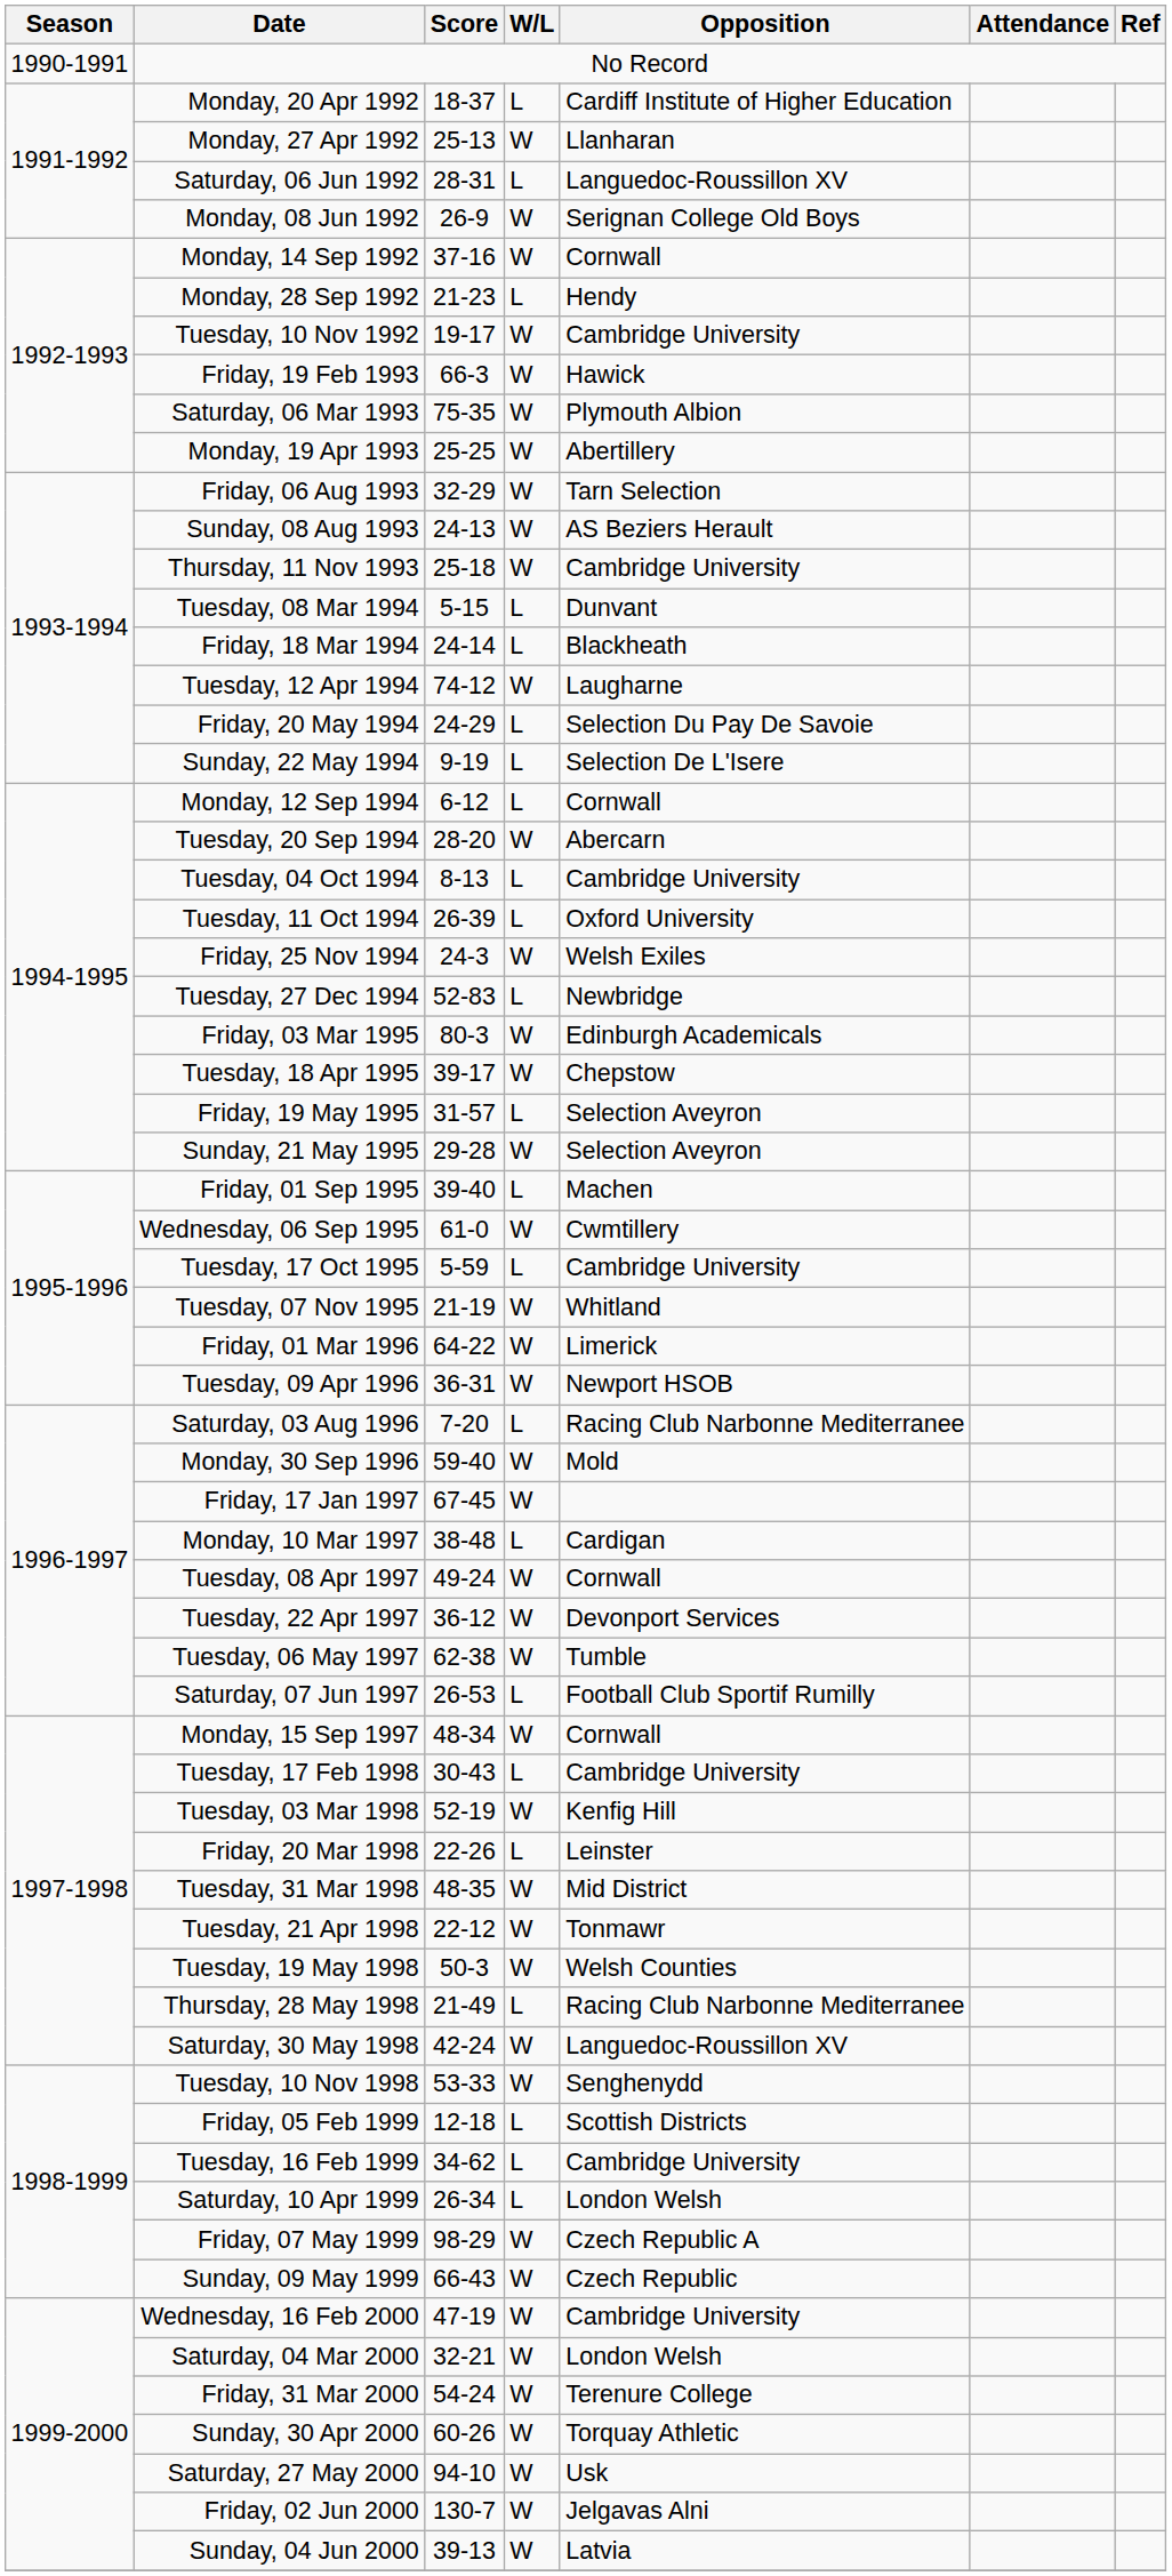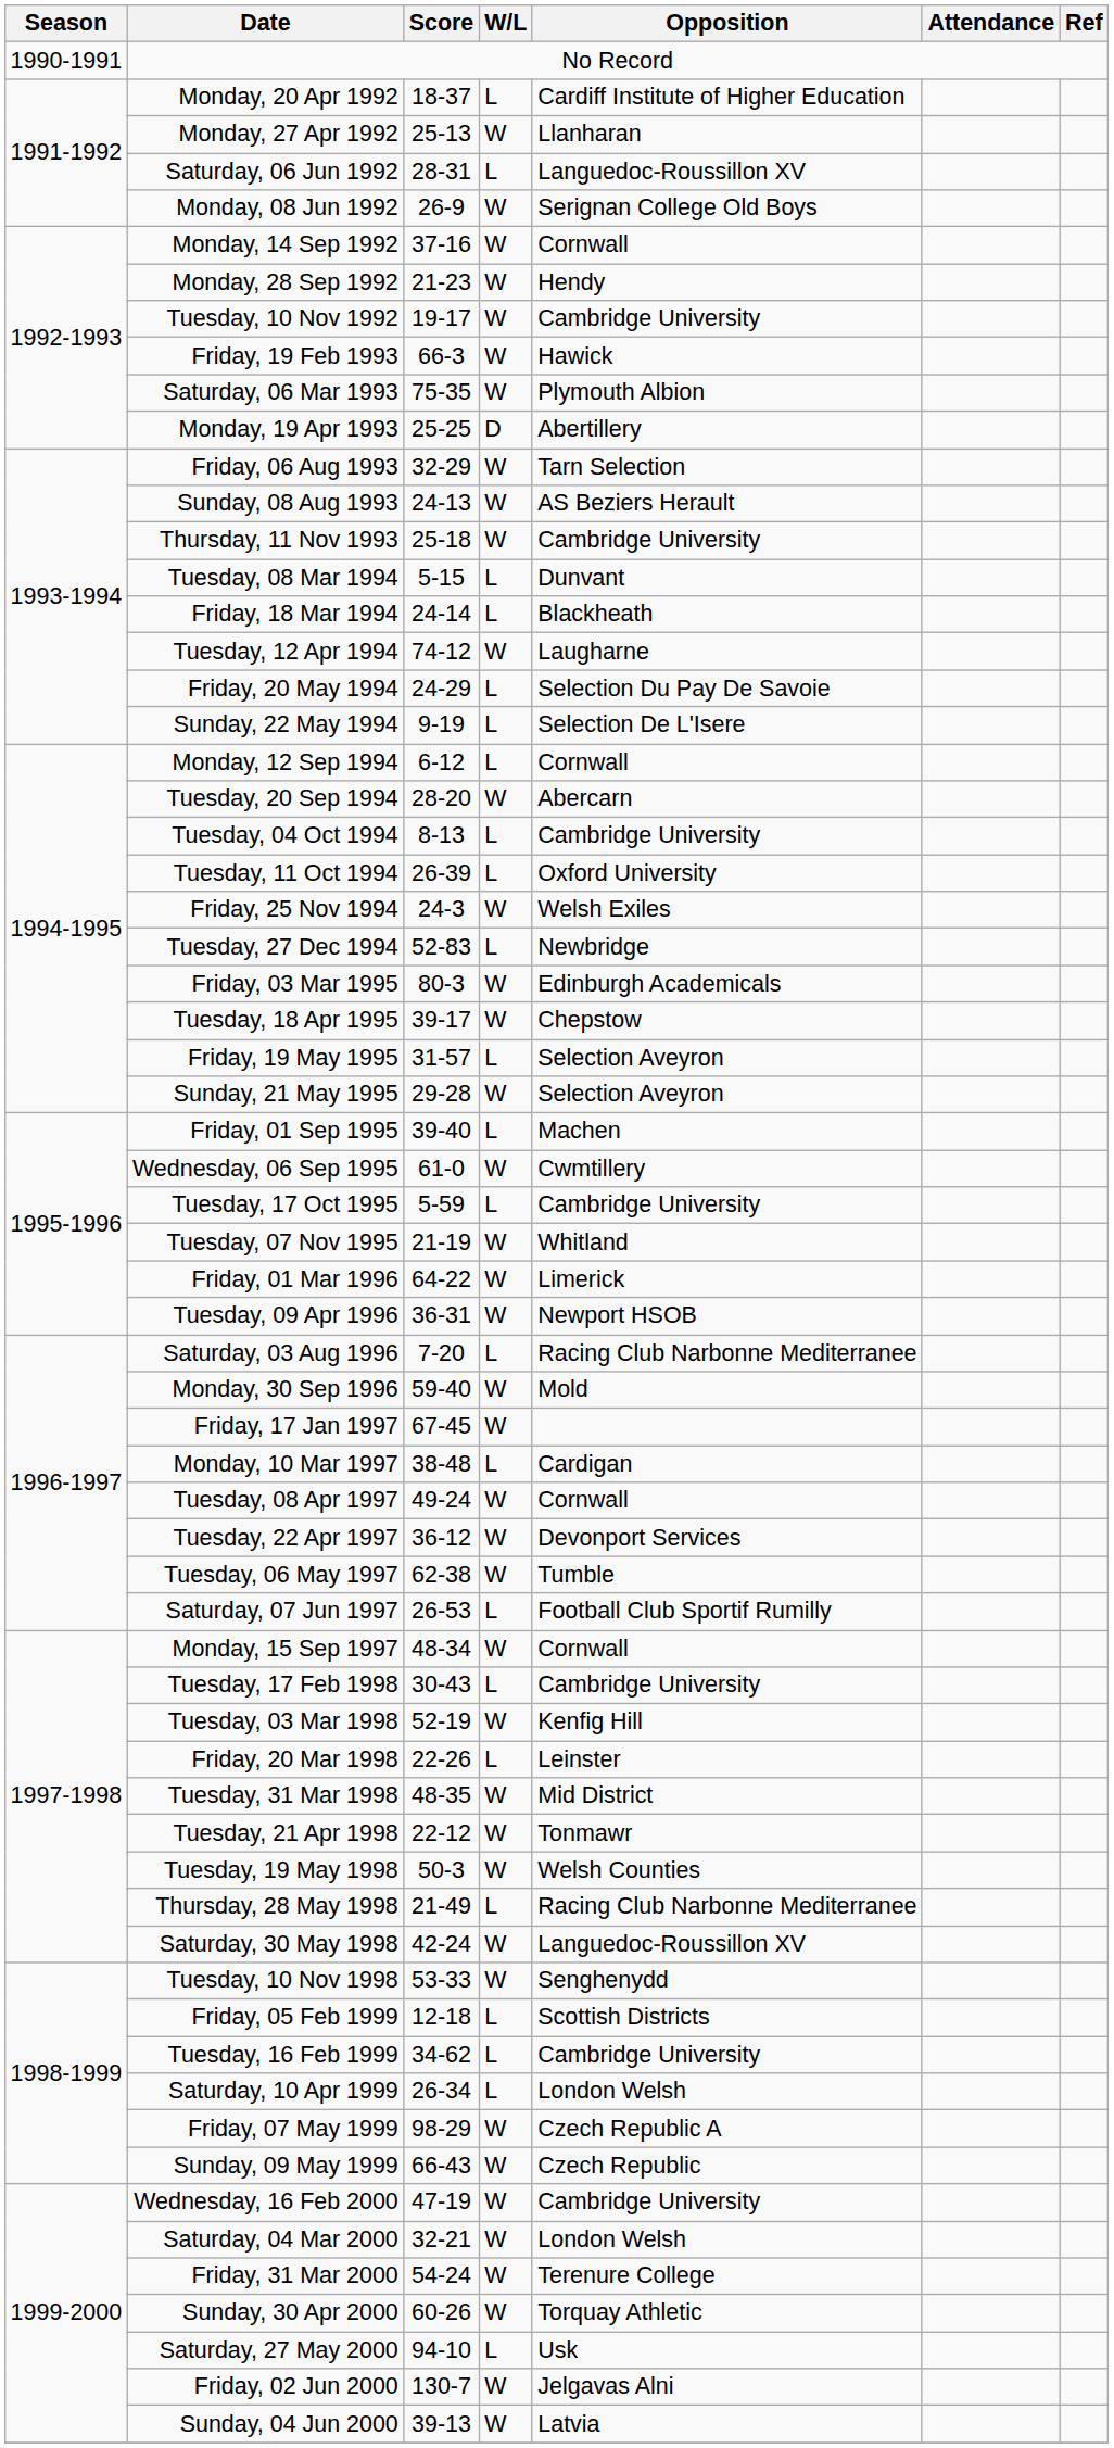Monday, 28 Sep 1992 | W/L: L -> W
Monday, 19 Apr 1993 | W/L: W -> D
Saturday, 27 May 2000 | W/L: W -> L
